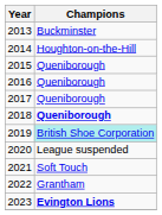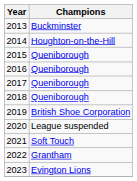2018 | Champions: bold -> normal
2019 | Champions: paleturquoise background -> no background
2023 | Champions: bold -> normal
